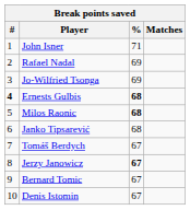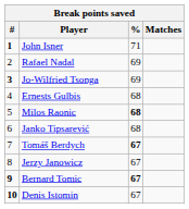John Isner | #: normal -> bold
Jo-Wilfried Tsonga | #: normal -> bold
Ernests Gulbis | #: bold -> normal
Ernests Gulbis | %: bold -> normal
Tomáš Berdych | %: normal -> bold
Jerzy Janowicz | %: bold -> normal
Bernard Tomic | #: normal -> bold
Bernard Tomic | %: normal -> bold
Denis Istomin | #: normal -> bold
